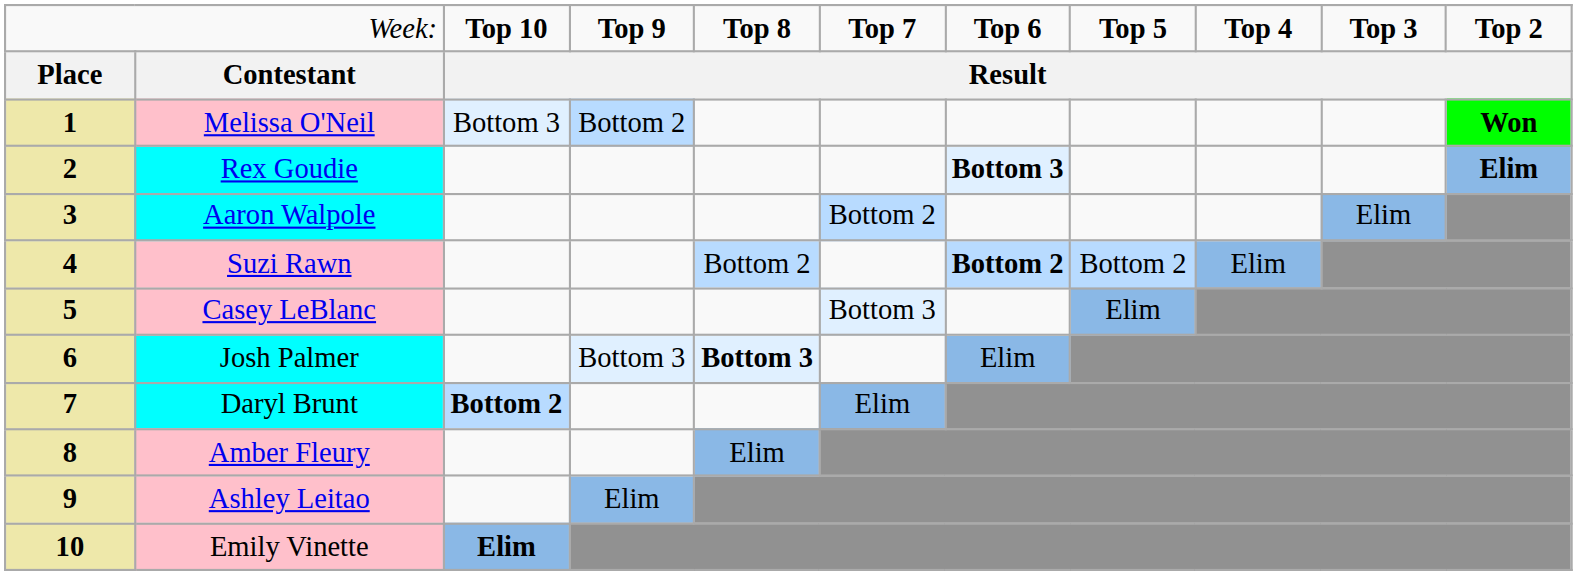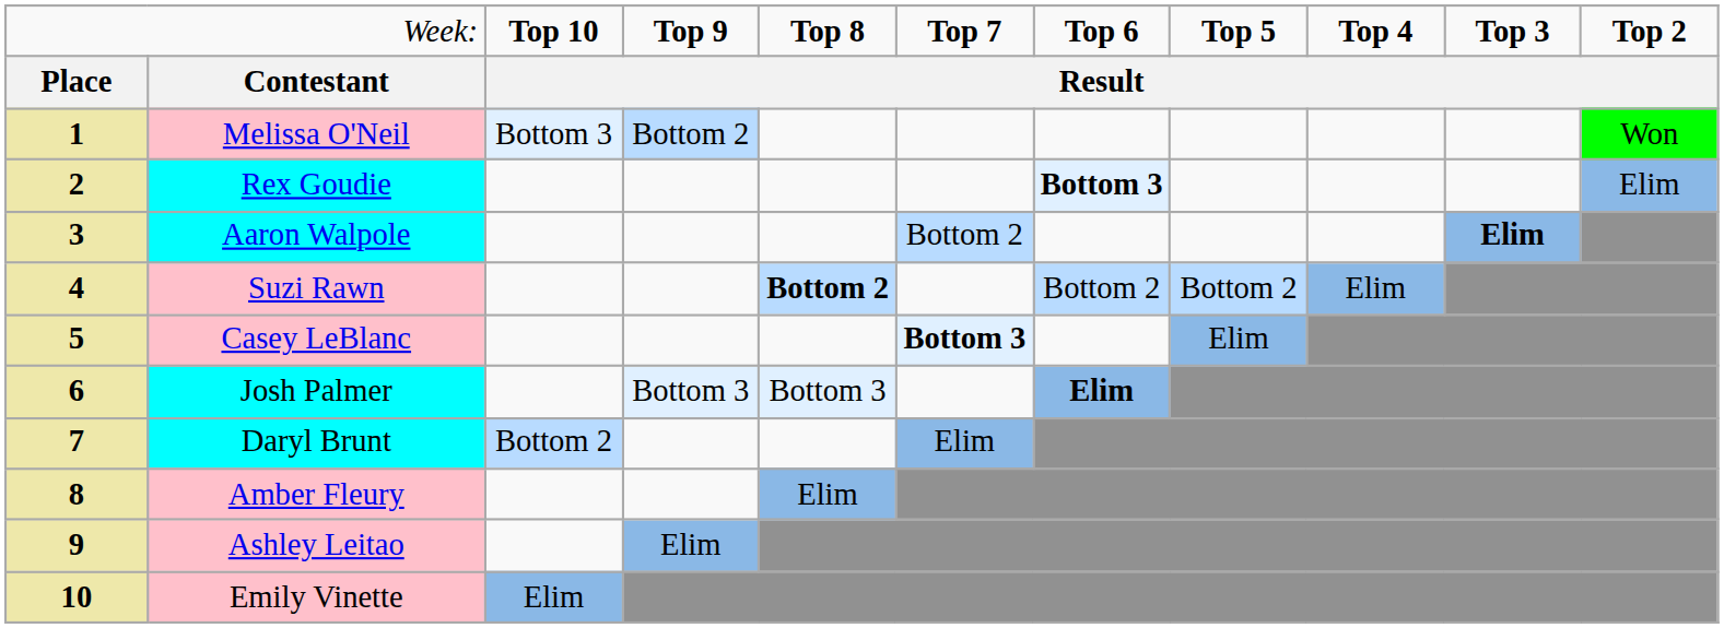Melissa O'Neil | column 11: bold -> normal
Rex Goudie | column 11: bold -> normal
Aaron Walpole | column 10: normal -> bold
Suzi Rawn | column 5: normal -> bold
Suzi Rawn | column 7: bold -> normal
Casey LeBlanc | column 6: normal -> bold
Josh Palmer | column 5: bold -> normal
Josh Palmer | column 7: normal -> bold
Daryl Brunt | column 3: bold -> normal
Emily Vinette | column 3: bold -> normal
